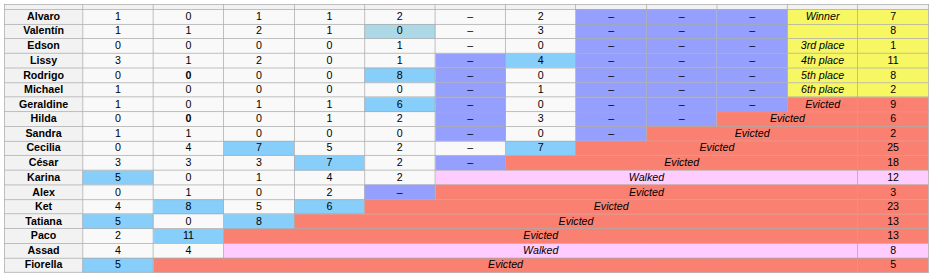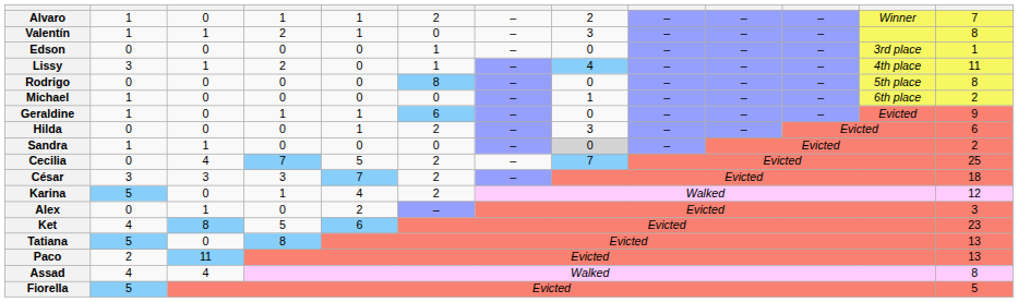Valentín | column 6: lightblue background -> no background
Rodrigo | column 3: bold -> normal
Hilda | column 3: bold -> normal
Sandra | column 8: no background -> lightgrey background
